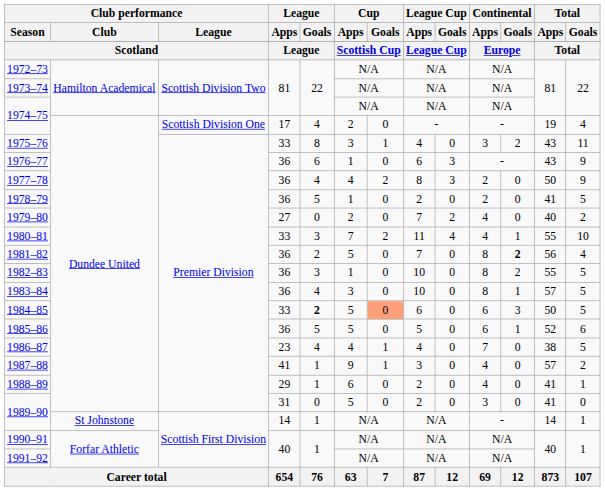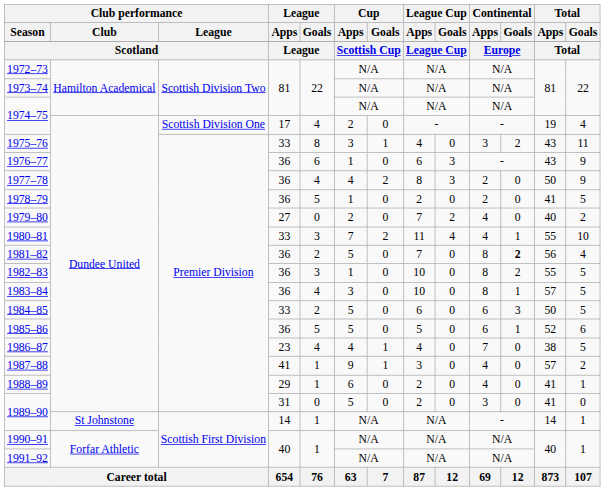1984–85 | League / Goals: bold -> normal
1984–85 | Cup / Goals: lightsalmon background -> no background
